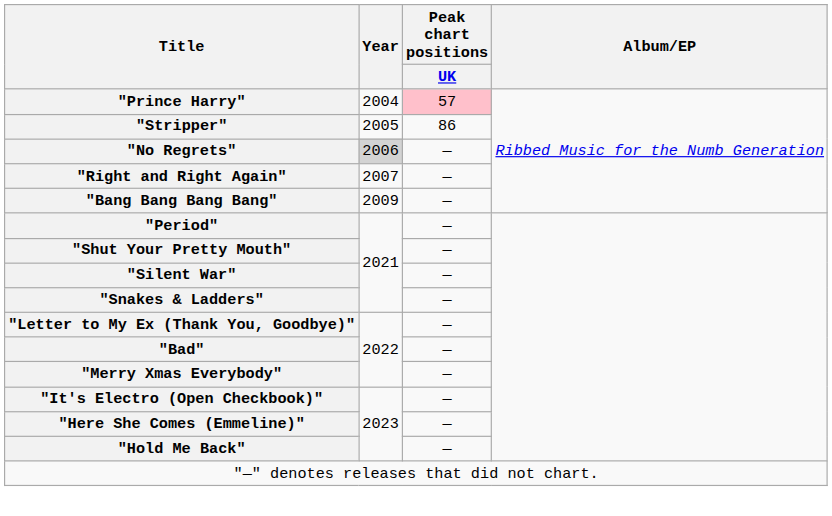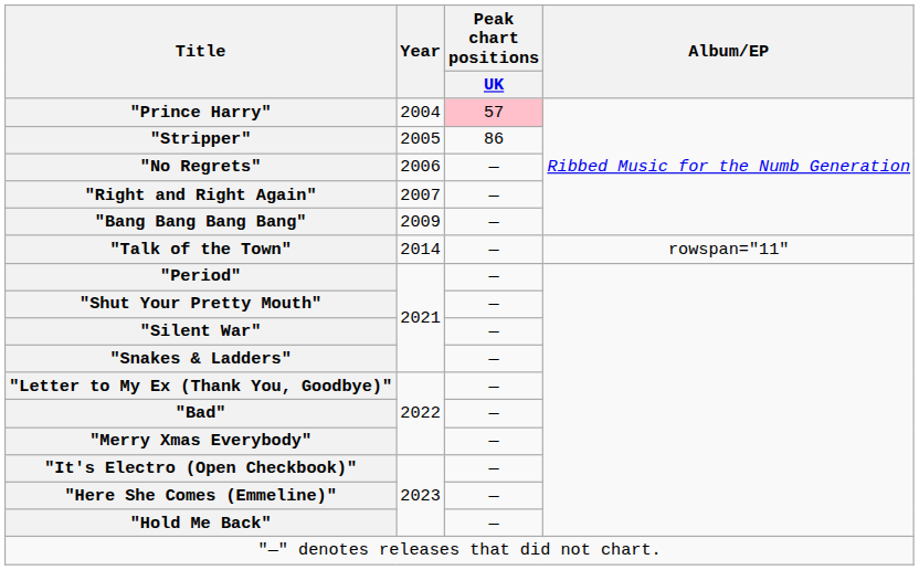"No Regrets" | Year: lightgrey background -> no background
+ row: "Talk of the Town" | 2014 | — | rowspan="11"
